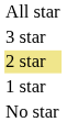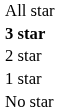3 star | column 1: normal -> bold
2 star | column 1: khaki background -> no background
